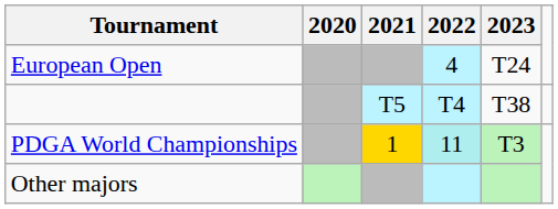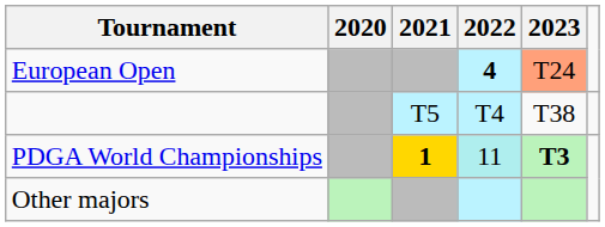European Open | 2022: normal -> bold
European Open | 2023: no background -> lightsalmon background
PDGA World Championships | 2021: normal -> bold
PDGA World Championships | 2023: normal -> bold
